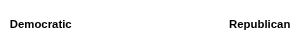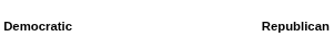+ column: 4
